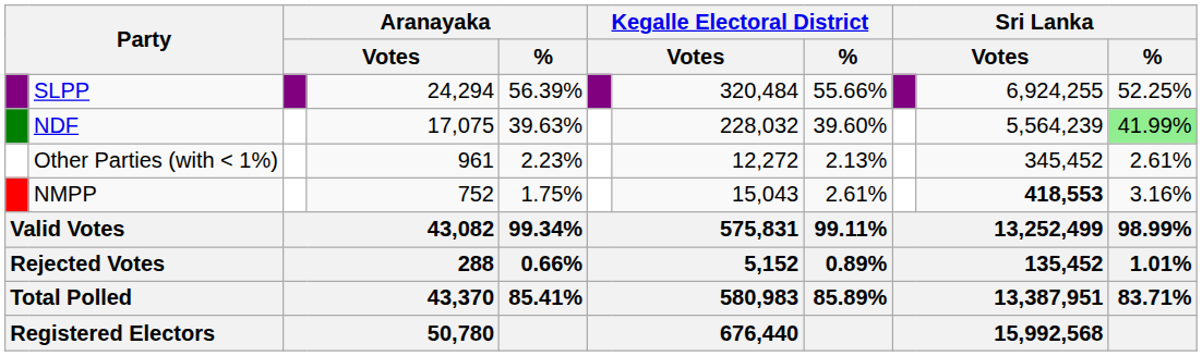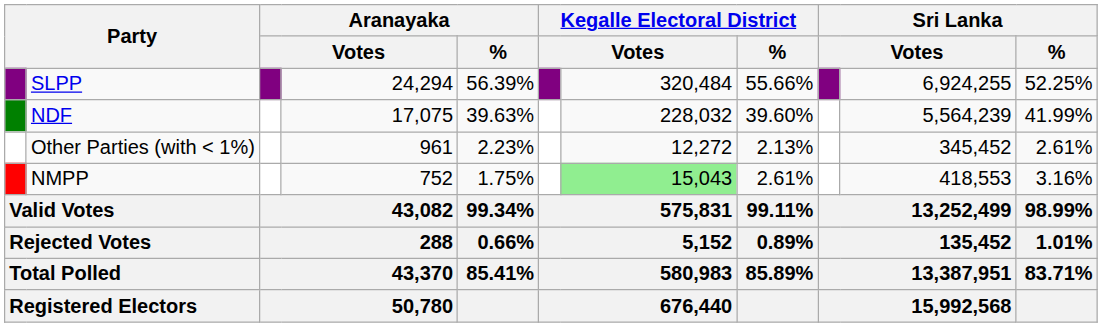NDF | Sri Lanka / %: lightgreen background -> no background
NMPP | column 7: no background -> lightgreen background
NMPP | column 10: bold -> normal
